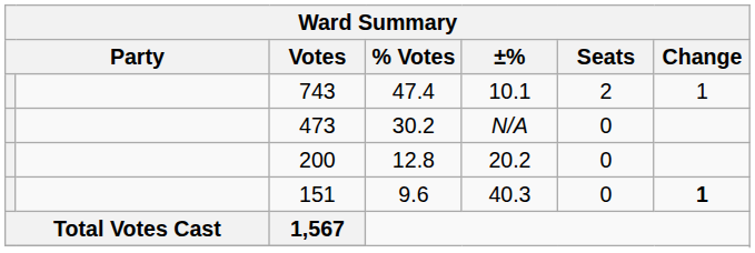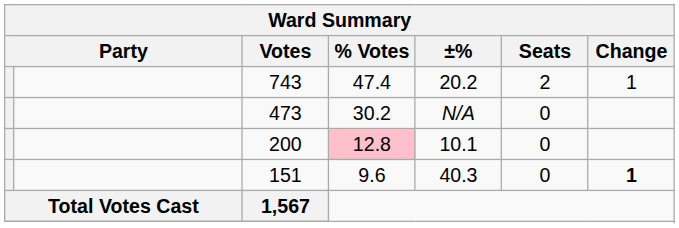743 | ±%: 10.1 -> 20.2
200 | % Votes: no background -> pink background
200 | ±%: 20.2 -> 10.1
